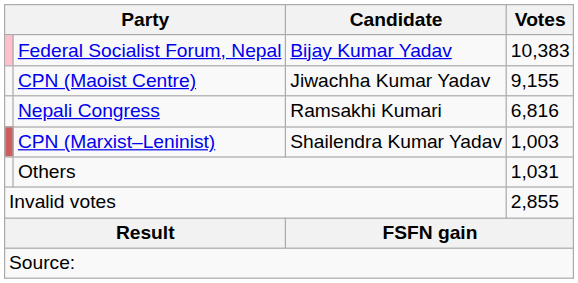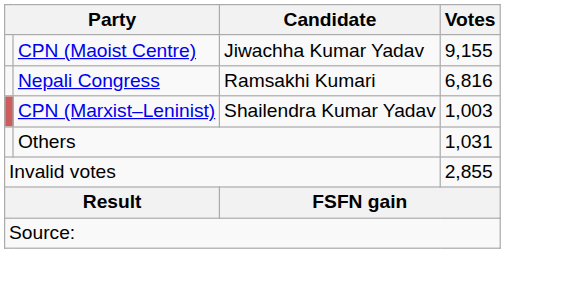- row: Federal Socialist Forum, Nepal | Bijay Kumar Yadav | 10,383
